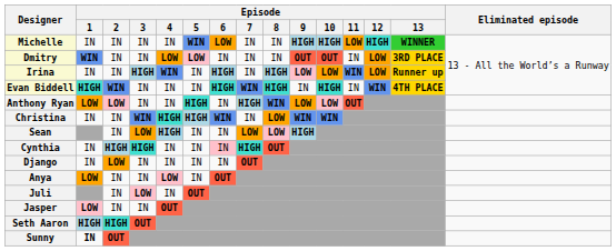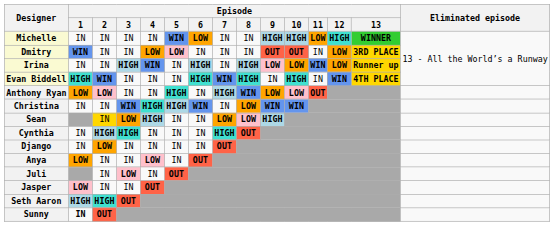Sean | Episode / 2: no background -> gold background
Cynthia | Episode / 6: pink background -> no background
